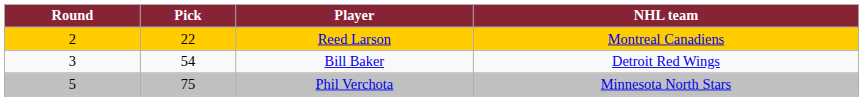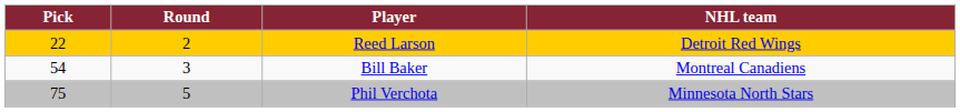columns swapped: Round <-> Pick
Reed Larson | NHL team: Montreal Canadiens -> Detroit Red Wings
Bill Baker | NHL team: Detroit Red Wings -> Montreal Canadiens
